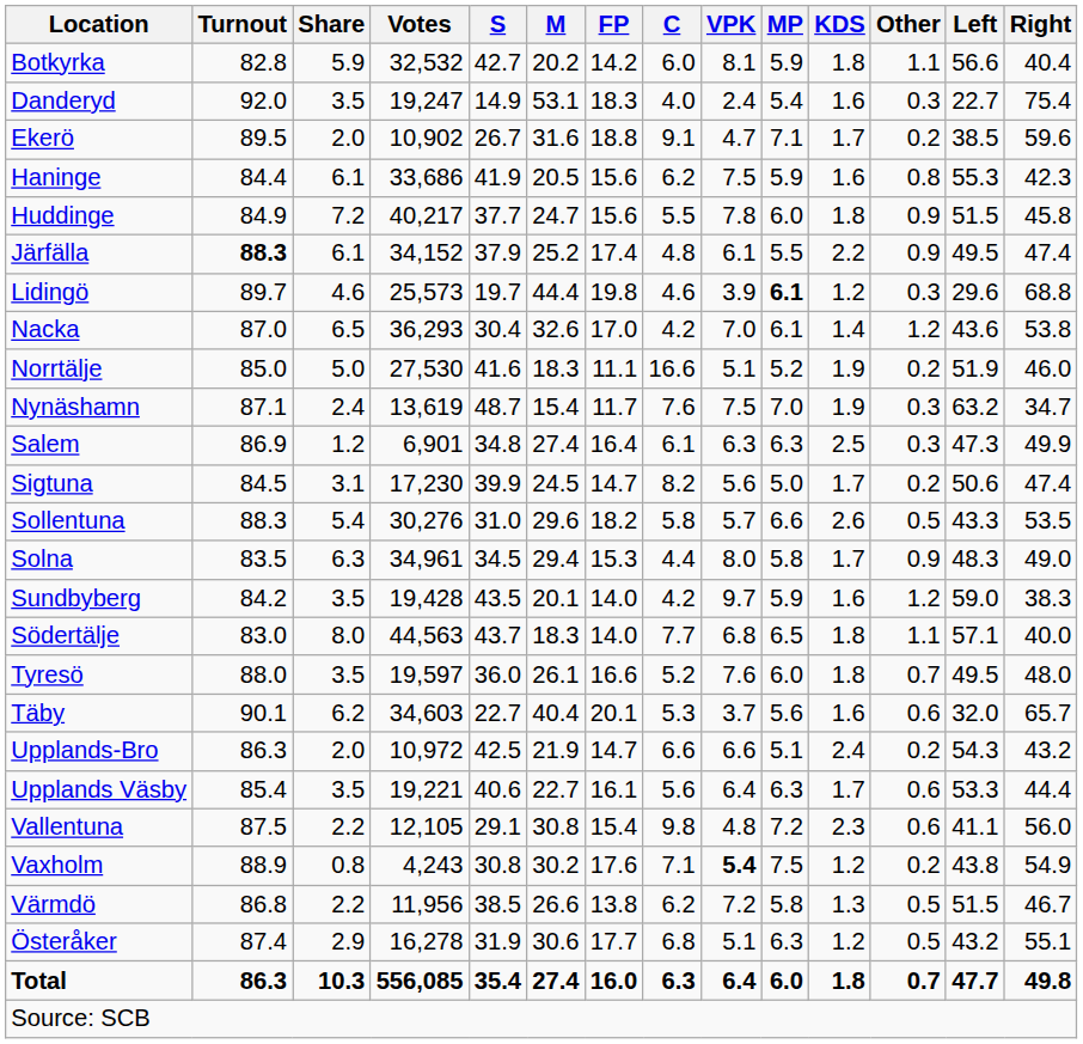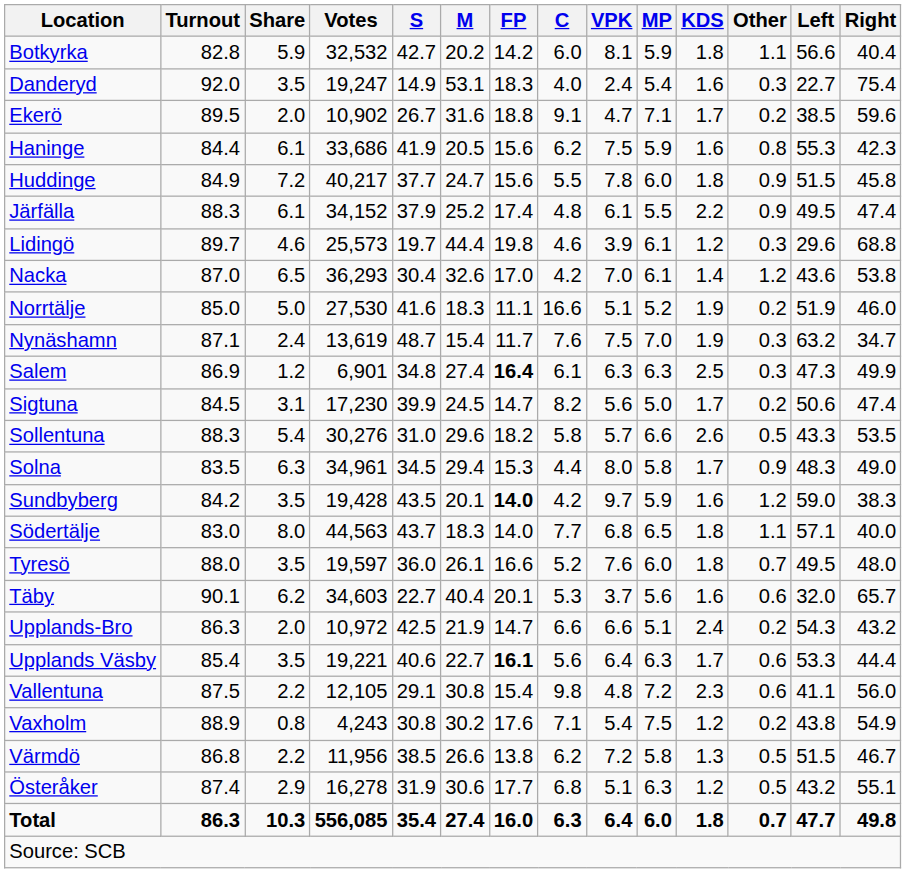Järfälla | Turnout: bold -> normal
Lidingö | MP: bold -> normal
Salem | FP: normal -> bold
Sundbyberg | FP: normal -> bold
Upplands Väsby | FP: normal -> bold
Vaxholm | VPK: bold -> normal
